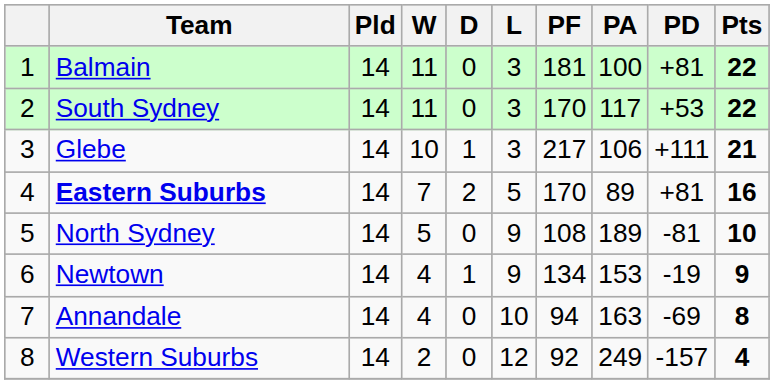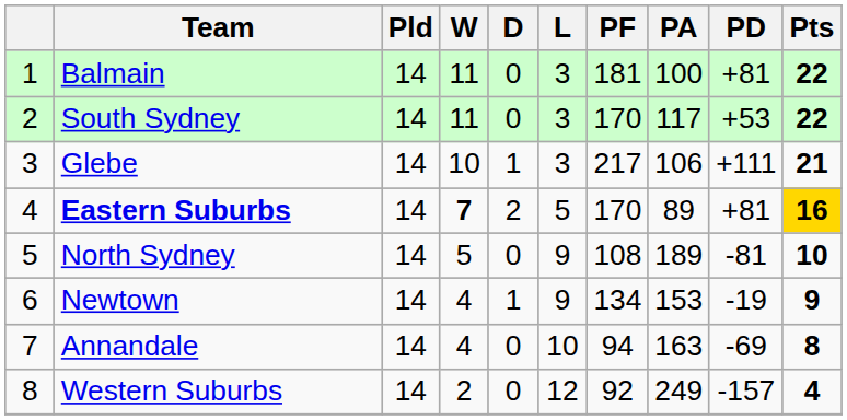Eastern Suburbs | W: normal -> bold
Eastern Suburbs | Pts: no background -> gold background
